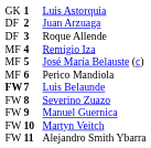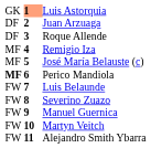Luis Astorquia | column 2: no background -> lightsalmon background
Perico Mandiola | column 1: normal -> bold
Luis Belaunde | column 1: bold -> normal
